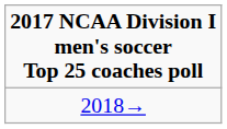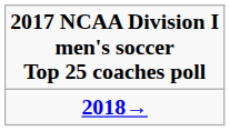row 2 | column 1: normal -> bold
